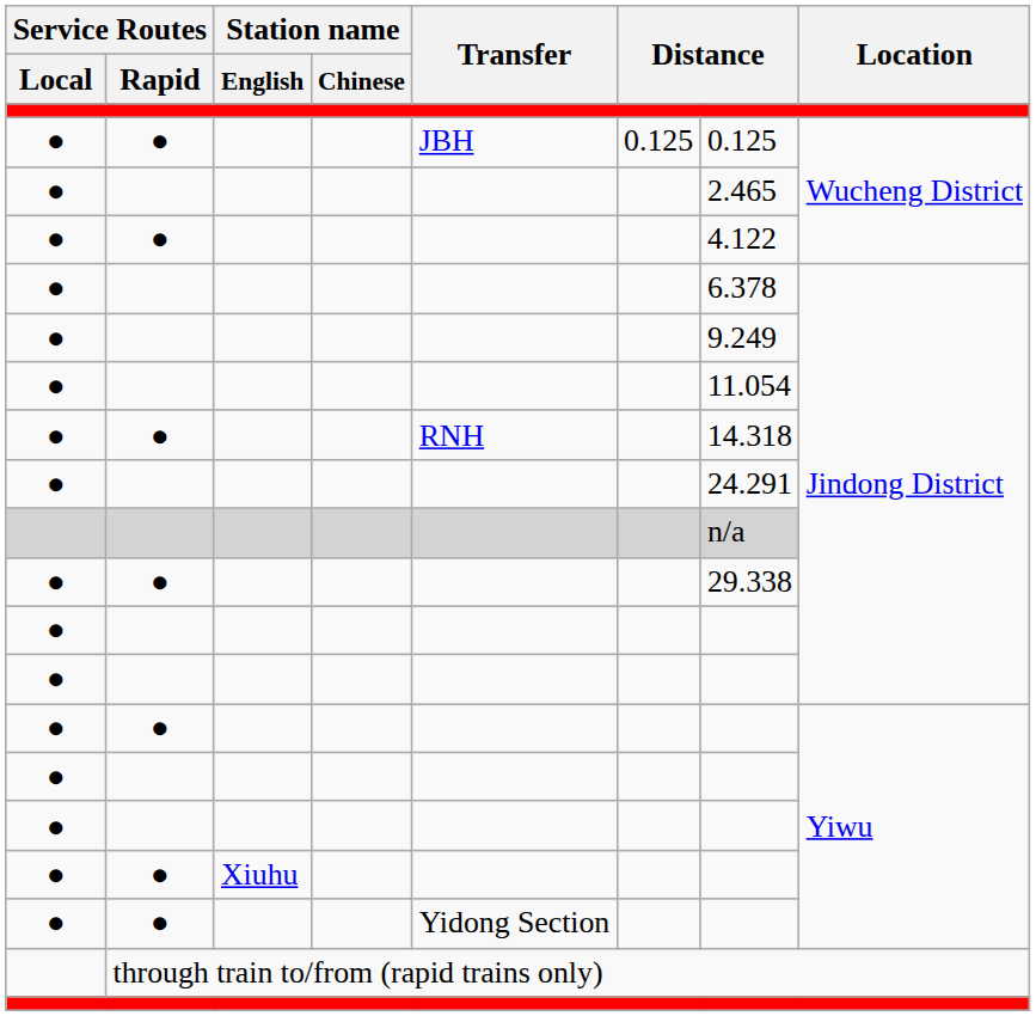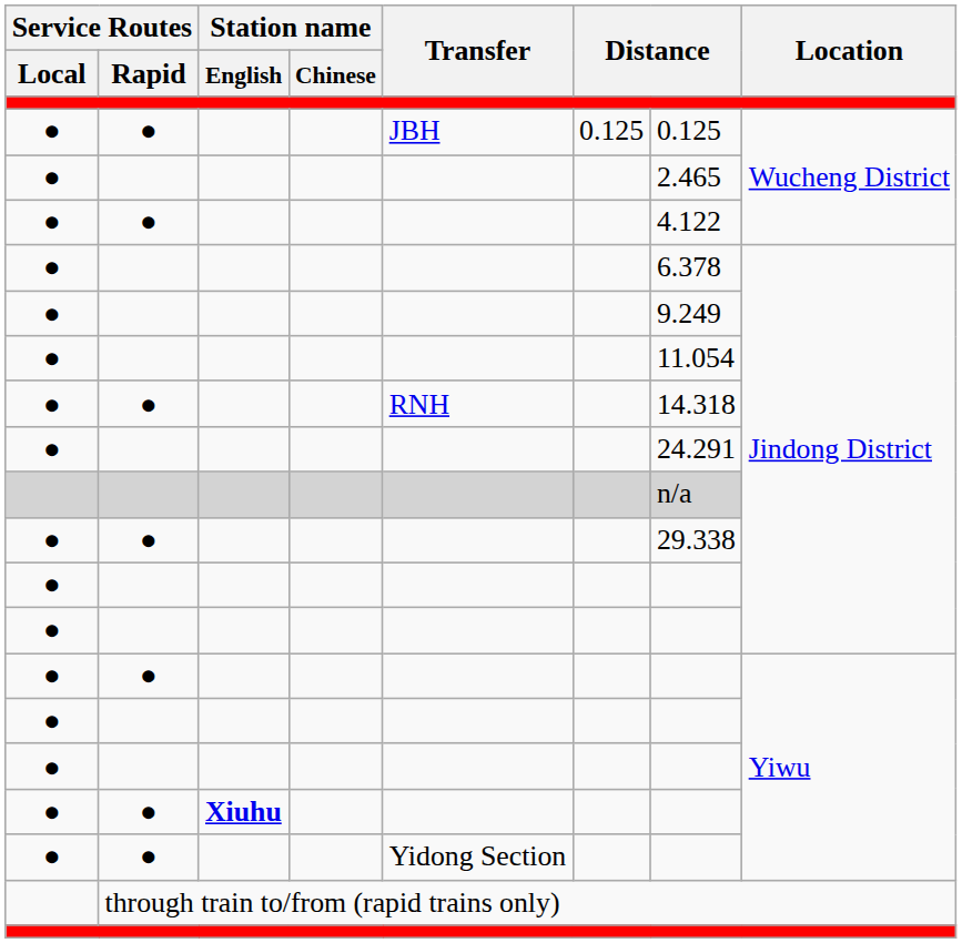● / Xiuhu | Station name / English: normal -> bold
